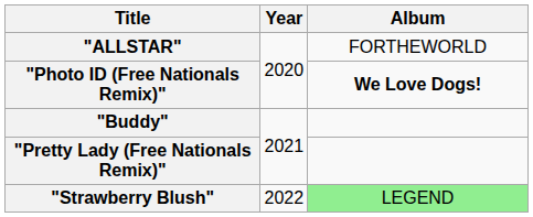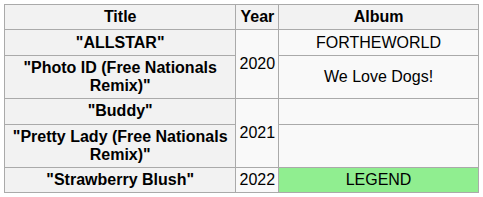"Photo ID (Free Nationals Remix)" | Album: bold -> normal
